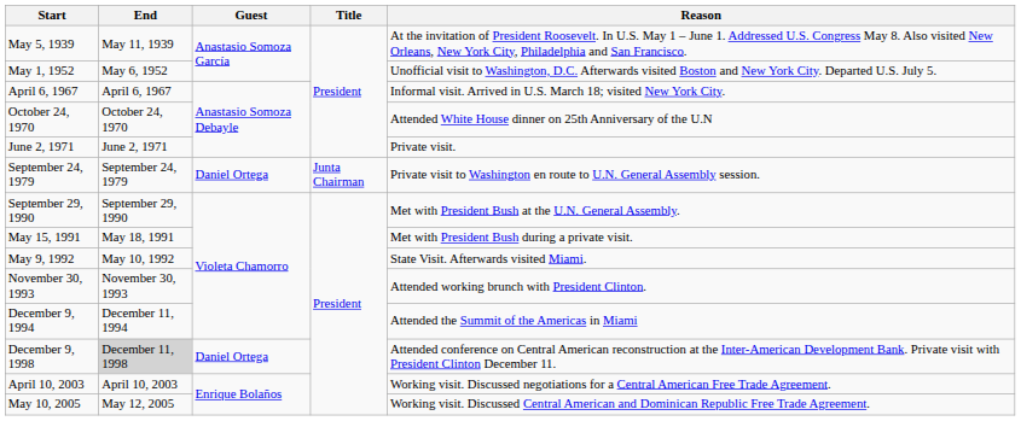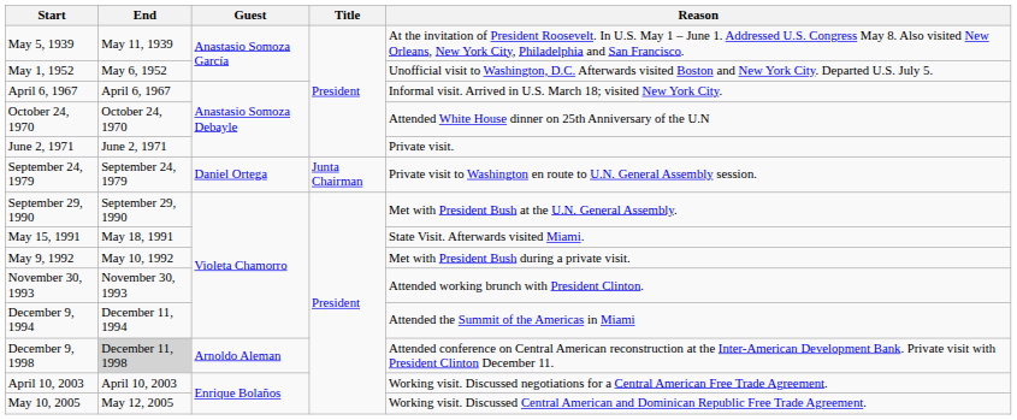May 15, 1991 | Reason: Met with President Bush during a private visit. -> State Visit. Afterwards visited Miami.
May 9, 1992 | Reason: State Visit. Afterwards visited Miami. -> Met with President Bush during a private visit.
December 9, 1998 | Guest: Daniel Ortega -> Arnoldo Aleman
